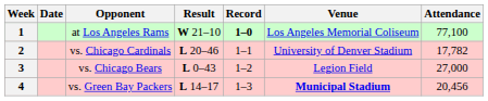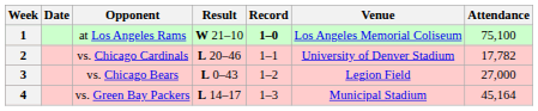1 | Attendance: 77,100 -> 75,100
4 | Venue: bold -> normal
4 | Attendance: 20,456 -> 45,164
